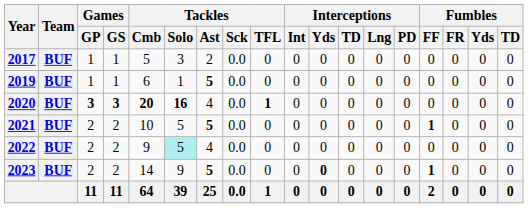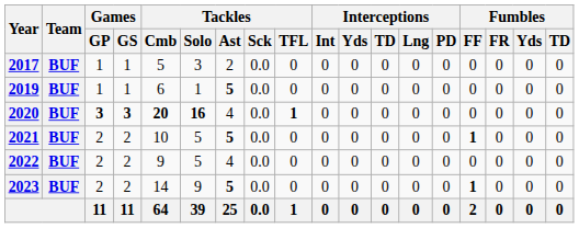2022 | Tackles / Solo: paleturquoise background -> no background
2023 | Interceptions / Yds: bold -> normal
